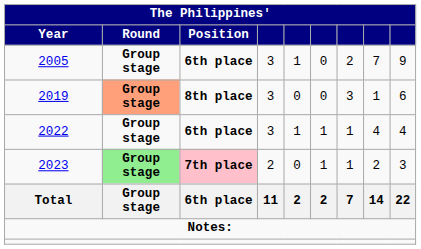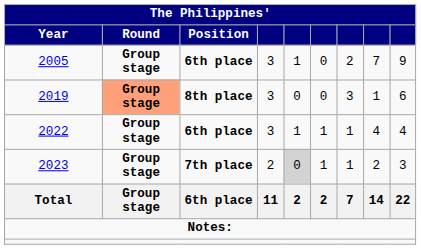2023 | Round: lightgreen background -> no background
2023 | Position: pink background -> no background
2023 | column 5: no background -> lightgrey background
